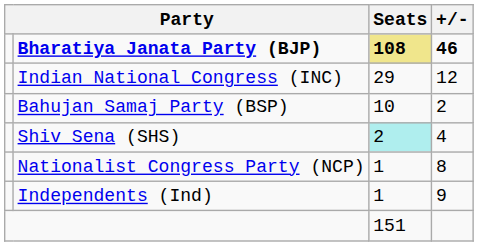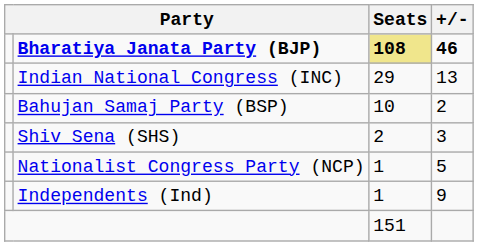Indian National Congress (INC) | +/-: 12 -> 13
Shiv Sena (SHS) | Seats: paleturquoise background -> no background
Shiv Sena (SHS) | +/-: 4 -> 3
Nationalist Congress Party (NCP) | +/-: 8 -> 5
